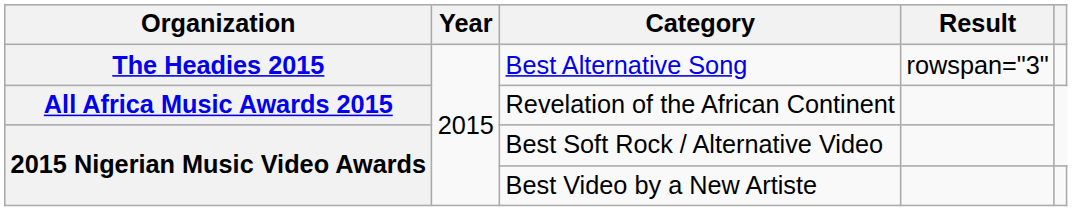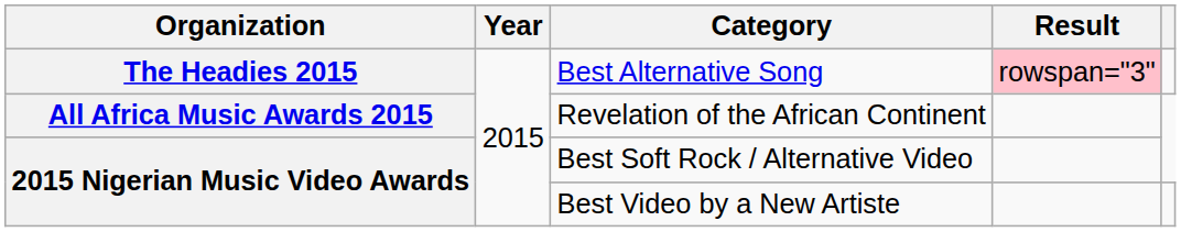Best Alternative Song | Result: no background -> pink background
